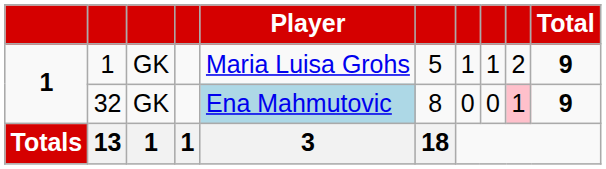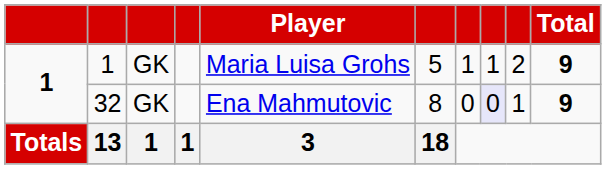32 | Player: lightblue background -> no background
32 | column 8: no background -> lavender background
32 | column 9: pink background -> no background
